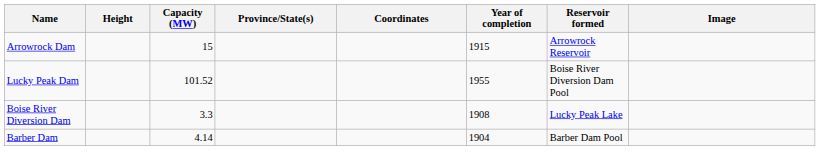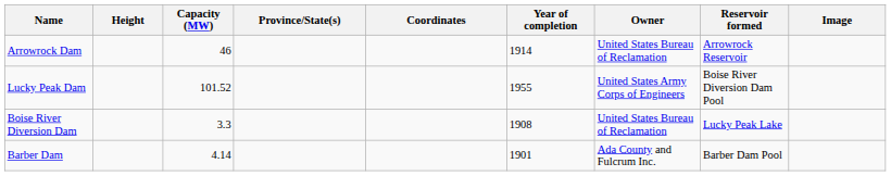+ column: Owner | United States Bureau of Reclamation | United States Army Corps of Engineers | United States Bureau of Reclamation | Ada County and Fulcrum Inc.
Arrowrock Dam | Capacity (MW): 15 -> 46
Arrowrock Dam | Year of completion: 1915 -> 1914
Barber Dam | Year of completion: 1904 -> 1901
